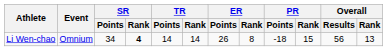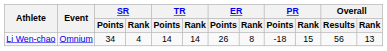Li Wen-chao | SR / Rank: bold -> normal
